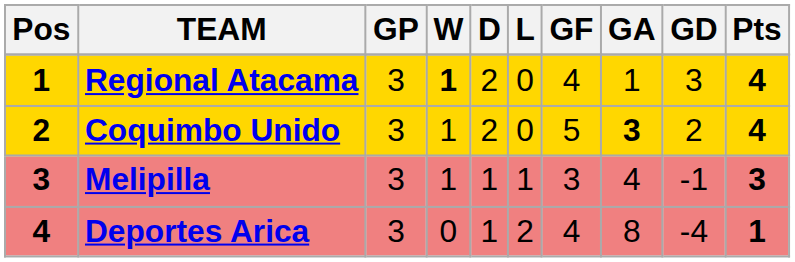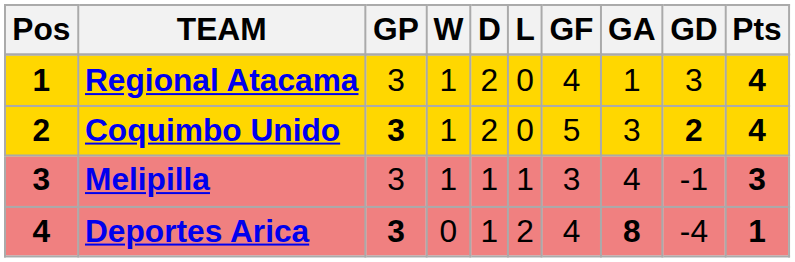Regional Atacama | W: bold -> normal
Coquimbo Unido | GP: normal -> bold
Coquimbo Unido | GA: bold -> normal
Coquimbo Unido | GD: normal -> bold
Deportes Arica | GP: normal -> bold
Deportes Arica | GA: normal -> bold
